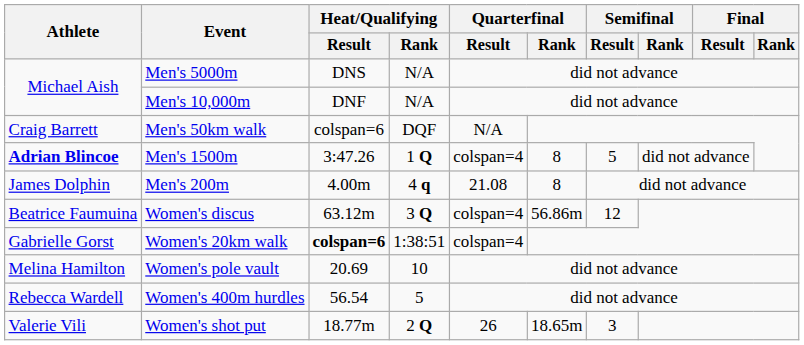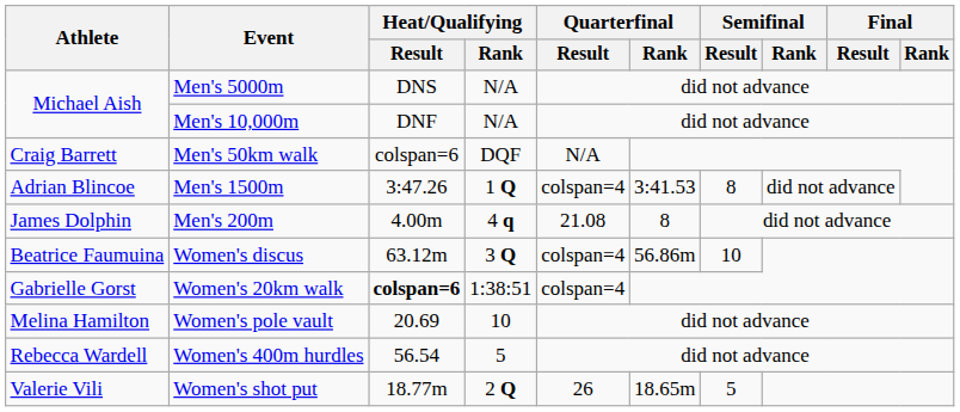Men's 1500m | Athlete: bold -> normal
Men's 1500m | Quarterfinal / Rank: 8 -> 3:41.53
Men's 1500m | Semifinal / Result: 5 -> 8
Women's discus | Semifinal / Result: 12 -> 10
Women's shot put | Semifinal / Result: 3 -> 5
